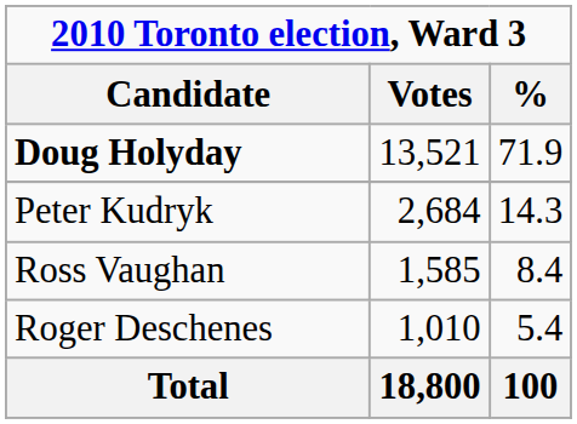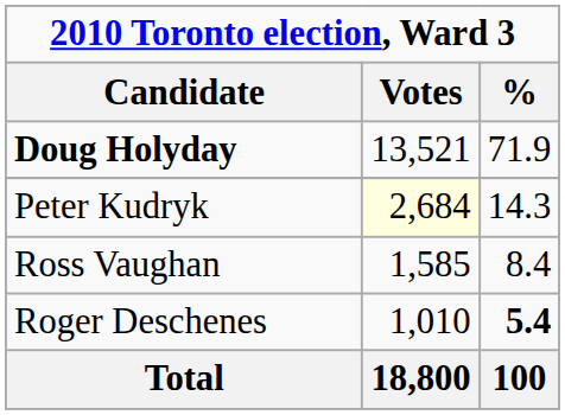Peter Kudryk | Votes: no background -> lightyellow background
Roger Deschenes | %: normal -> bold
